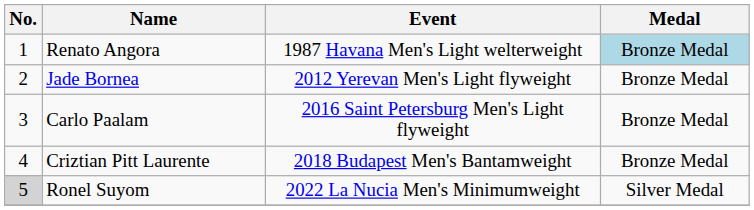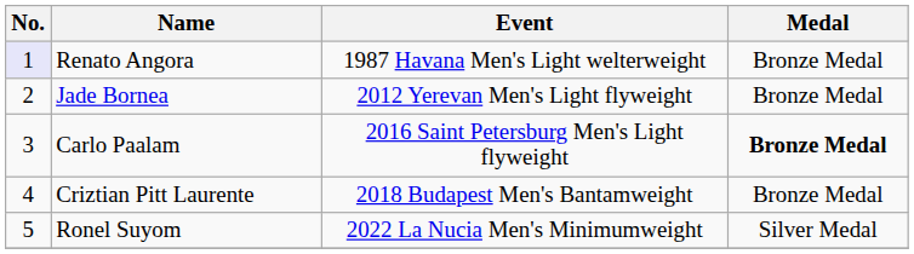Renato Angora | No.: no background -> lavender background
Renato Angora | Medal: lightblue background -> no background
Carlo Paalam | Medal: normal -> bold
Ronel Suyom | No.: lightgrey background -> no background
